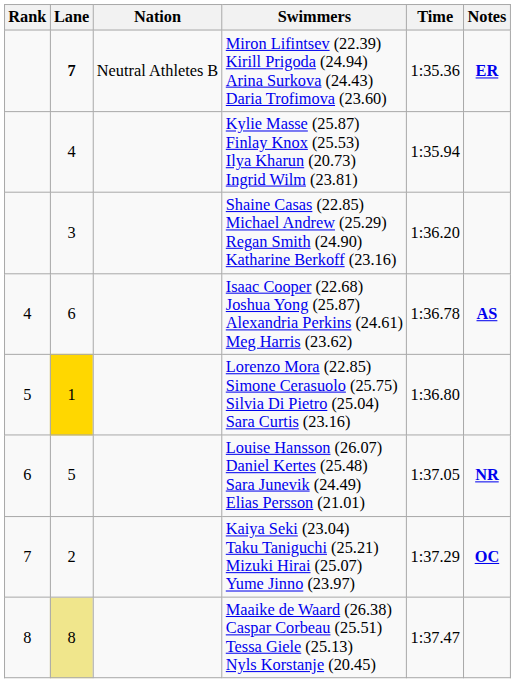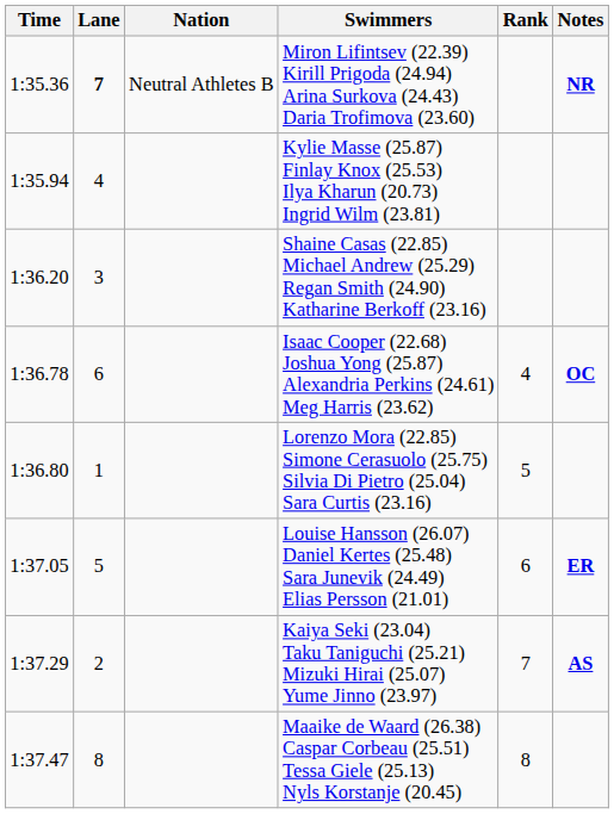columns swapped: Rank <-> Time
row 2 | Notes: ER -> NR
row 5 | Notes: AS -> OC
row 6 | Lane: gold background -> no background
row 7 | Notes: NR -> ER
row 8 | Notes: OC -> AS
row 9 | Lane: khaki background -> no background
